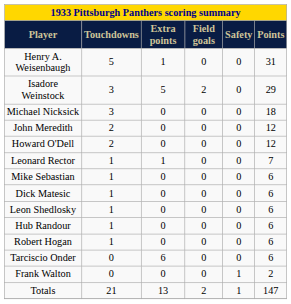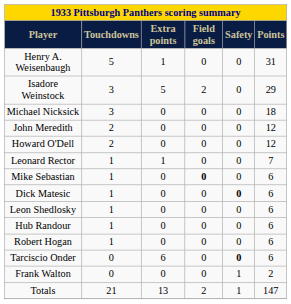Mike Sebastian | Field goals: normal -> bold
Dick Matesic | Safety: normal -> bold
Tarciscio Onder | Safety: normal -> bold
